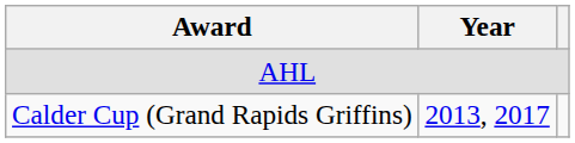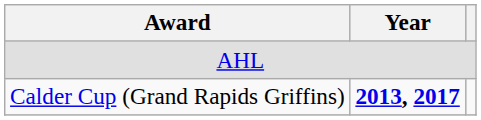Calder Cup (Grand Rapids Griffins) | Year: normal -> bold
